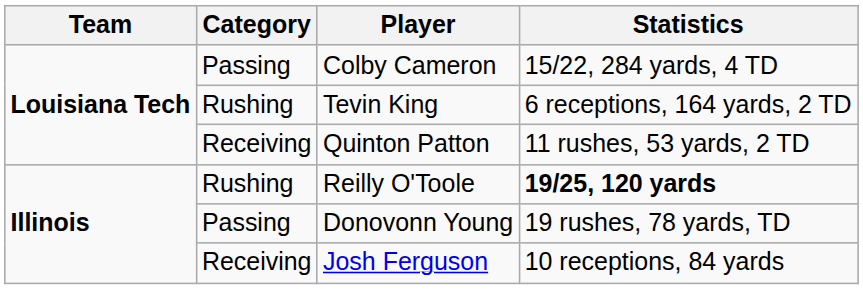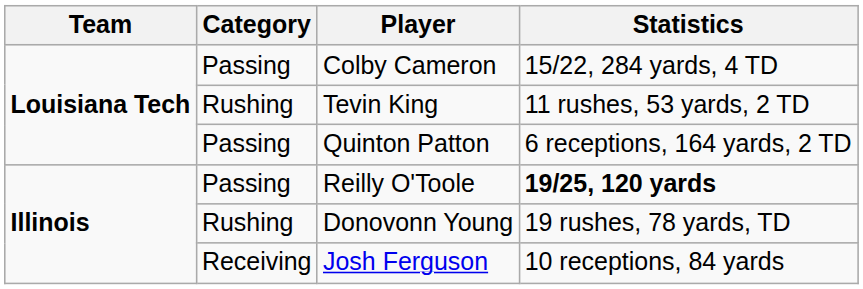Tevin King | Statistics: 6 receptions, 164 yards, 2 TD -> 11 rushes, 53 yards, 2 TD
Quinton Patton | Category: Receiving -> Passing
Quinton Patton | Statistics: 11 rushes, 53 yards, 2 TD -> 6 receptions, 164 yards, 2 TD
Reilly O'Toole | Category: Rushing -> Passing
Donovonn Young | Category: Passing -> Rushing
